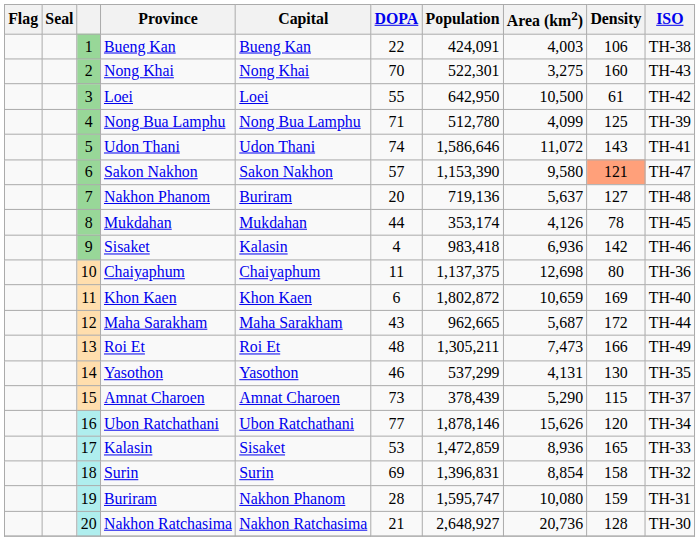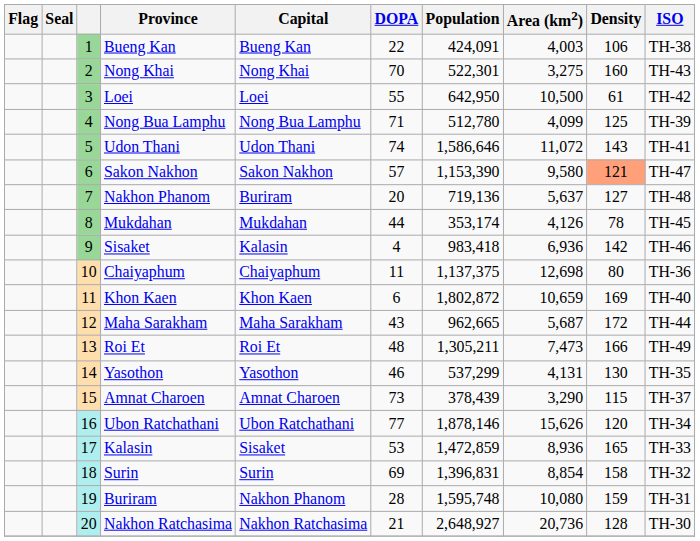row 16 | Area (km2): 5,290 -> 3,290
row 20 | Population: 1,595,747 -> 1,595,748
